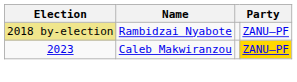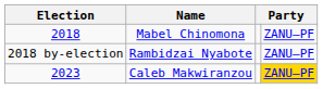+ row: 2018 | Mabel Chinomona | ZANU–PF
Rambidzai Nyabote | Election: khaki background -> no background
